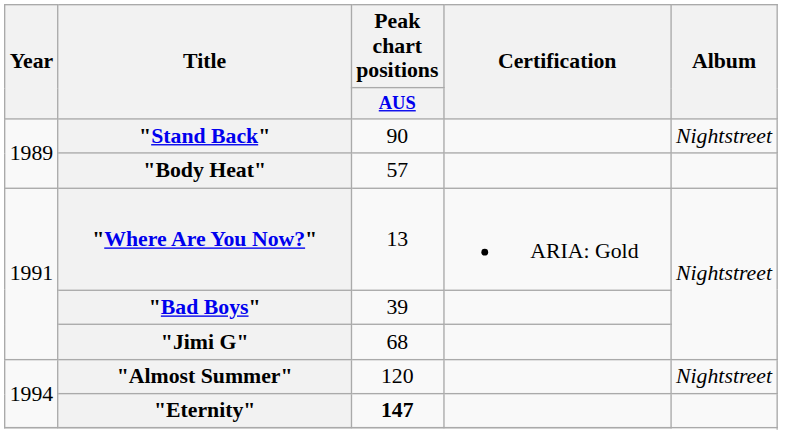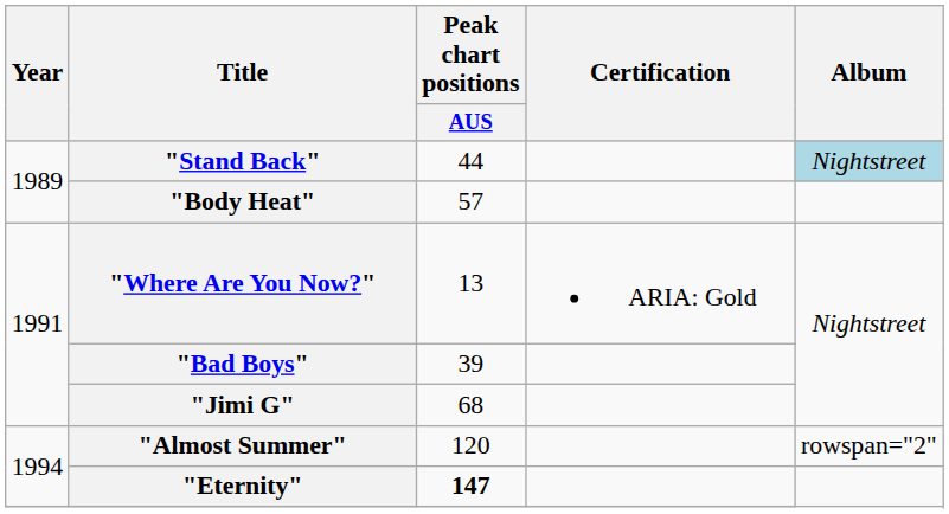"Stand Back" | Peak chart positions / AUS: 90 -> 44
"Stand Back" | Album: no background -> lightblue background
"Almost Summer" | Album: Nightstreet -> rowspan="2"
